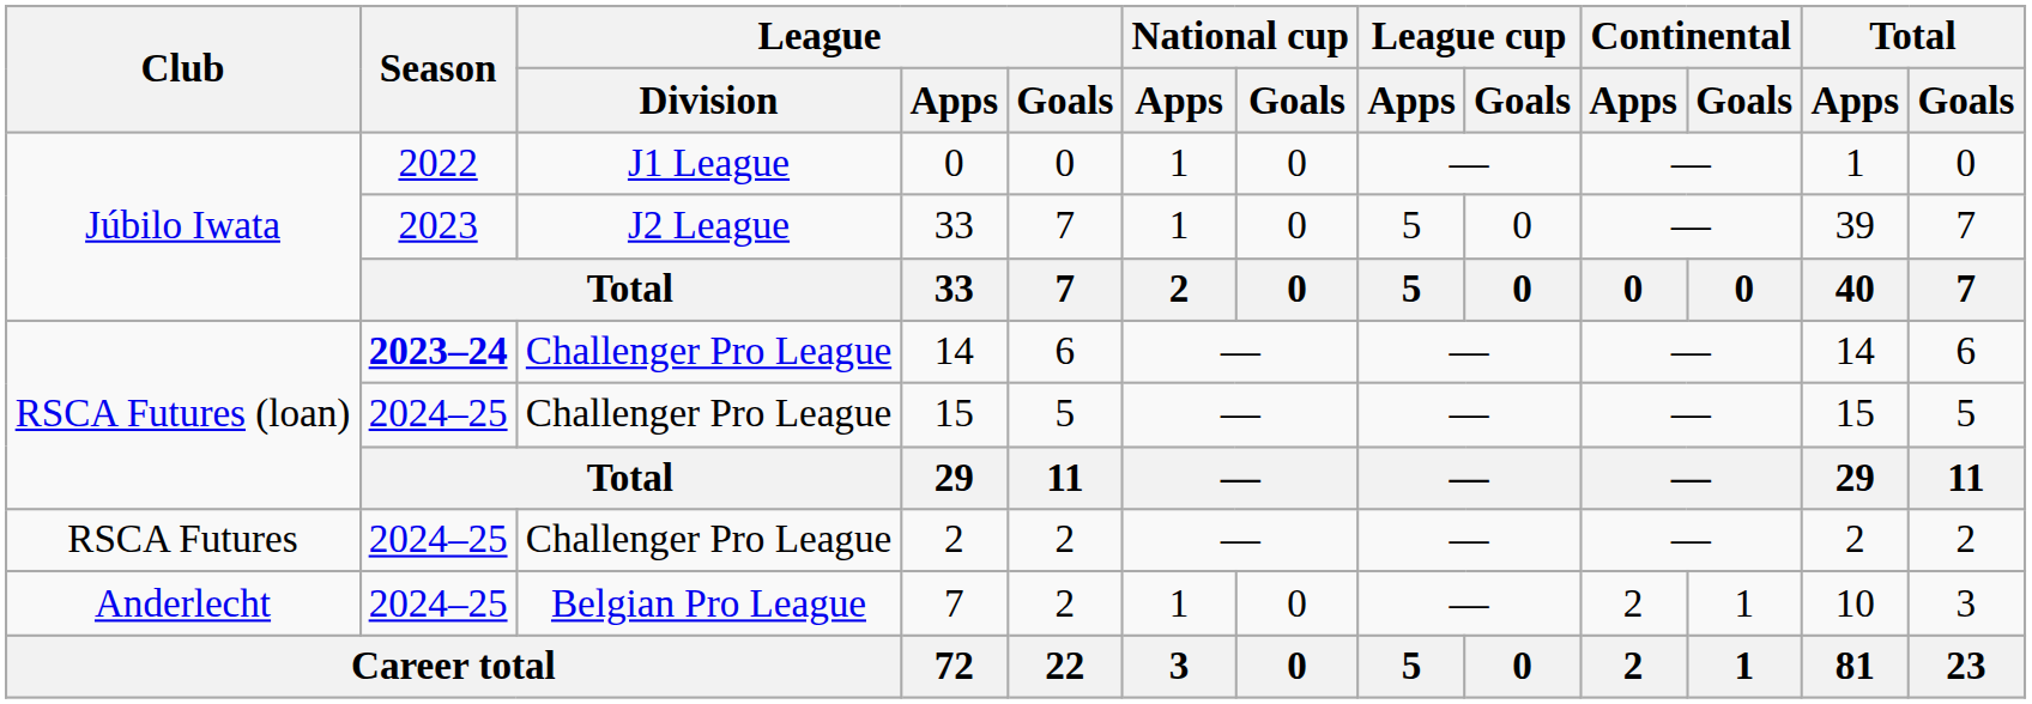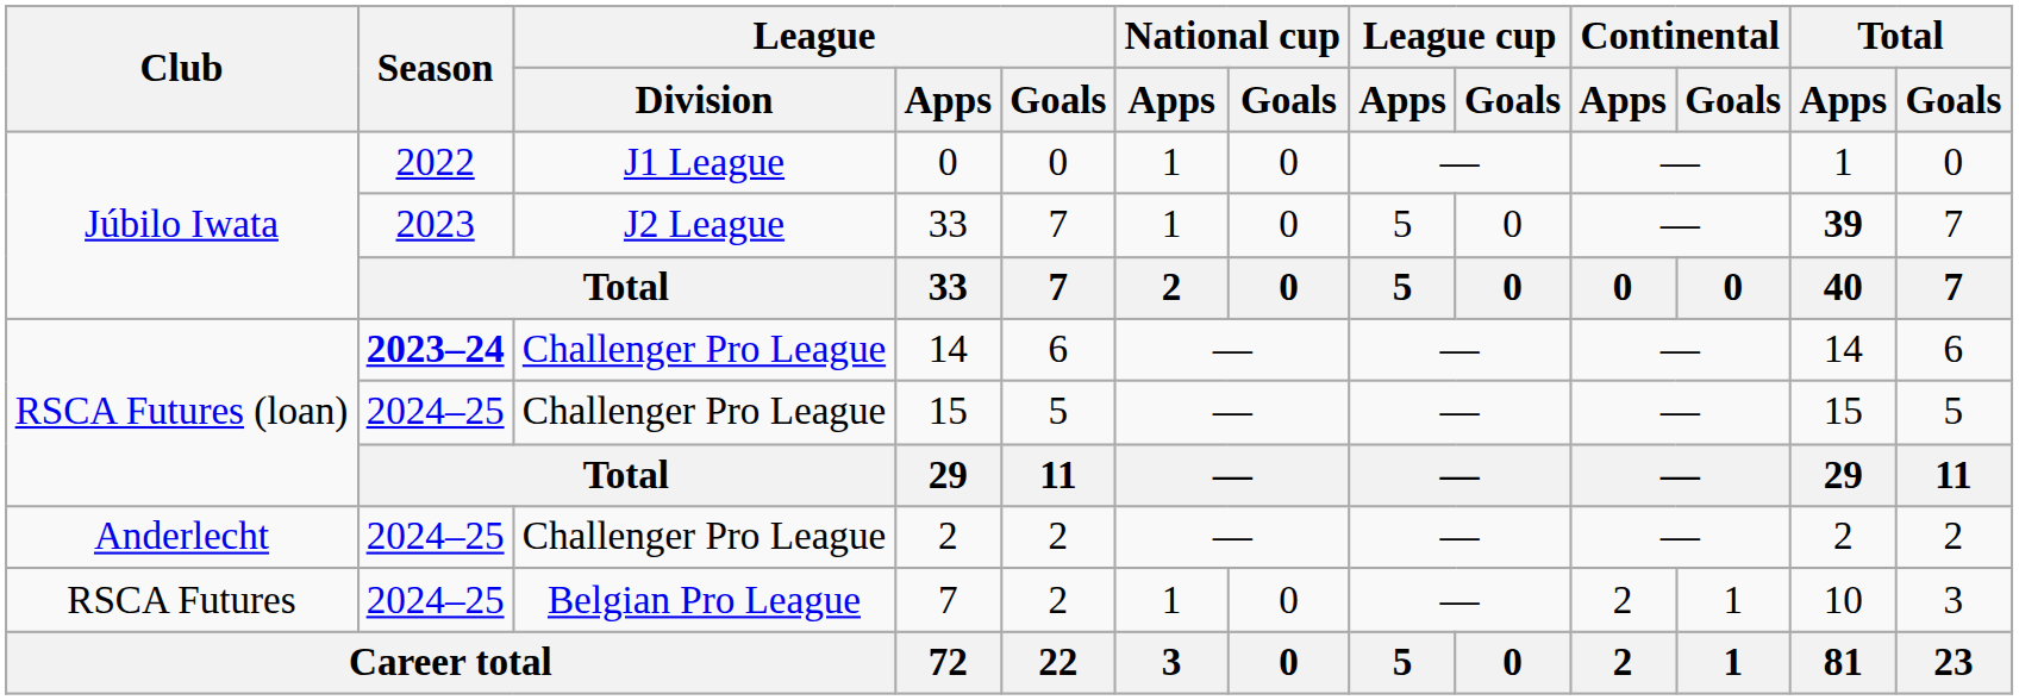row 4 | Total / Apps: normal -> bold
row 9 | Club: RSCA Futures -> Anderlecht
row 10 | Club: Anderlecht -> RSCA Futures
